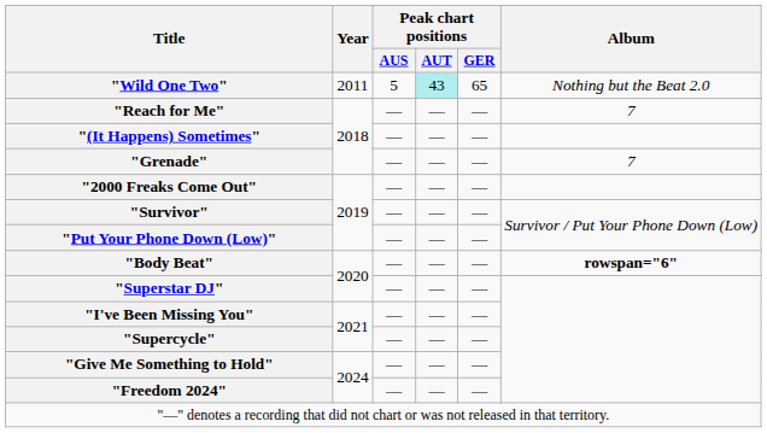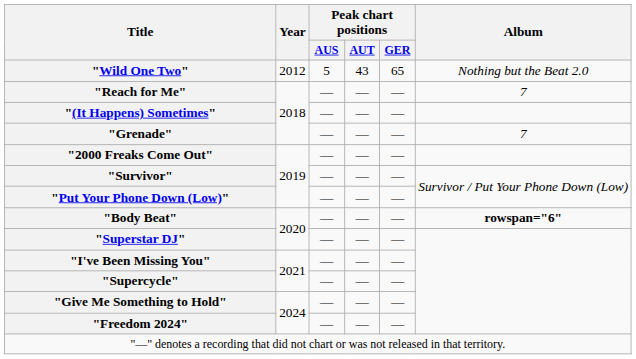"Wild One Two" | Year: 2011 -> 2012
"Wild One Two" | Peak chart positions / AUT: paleturquoise background -> no background
